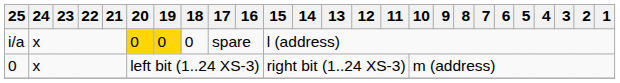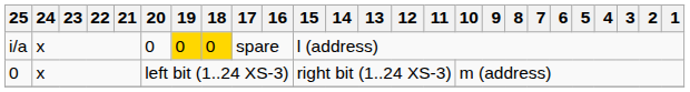i/a | 20: gold background -> no background
i/a | 18: no background -> gold background
